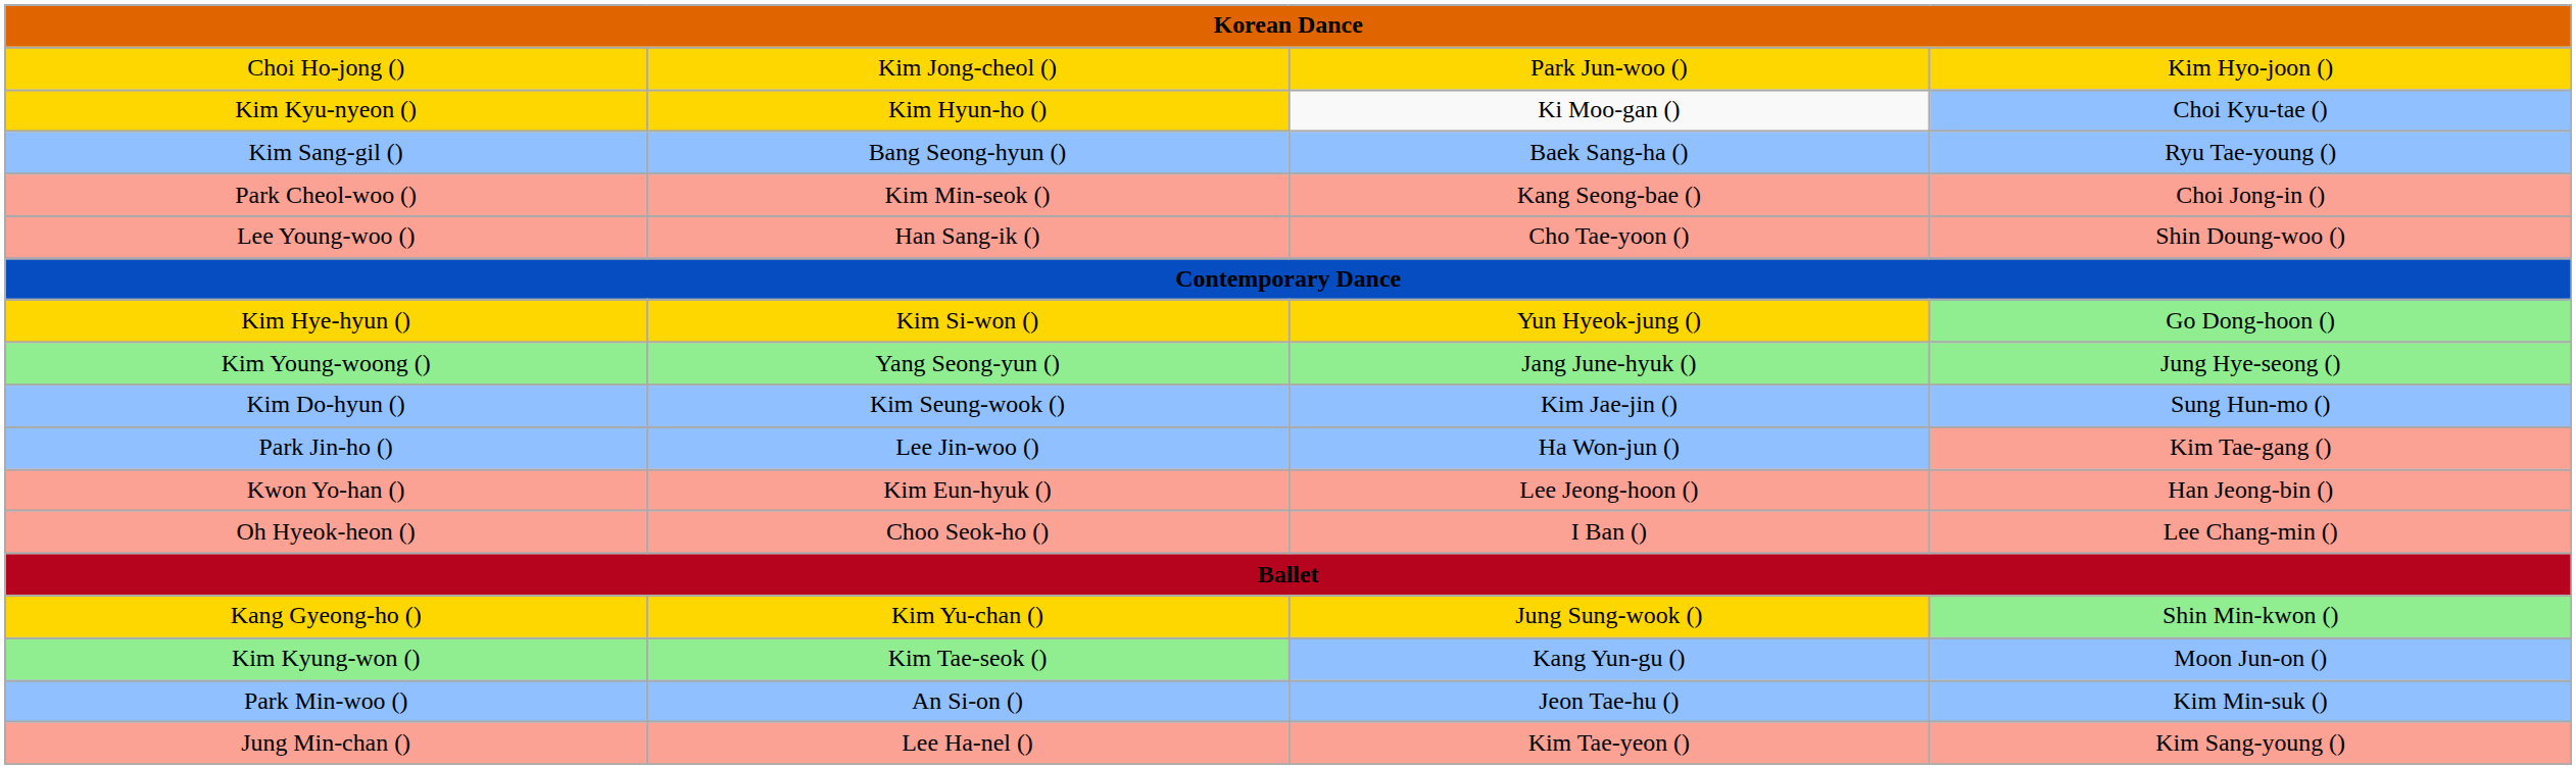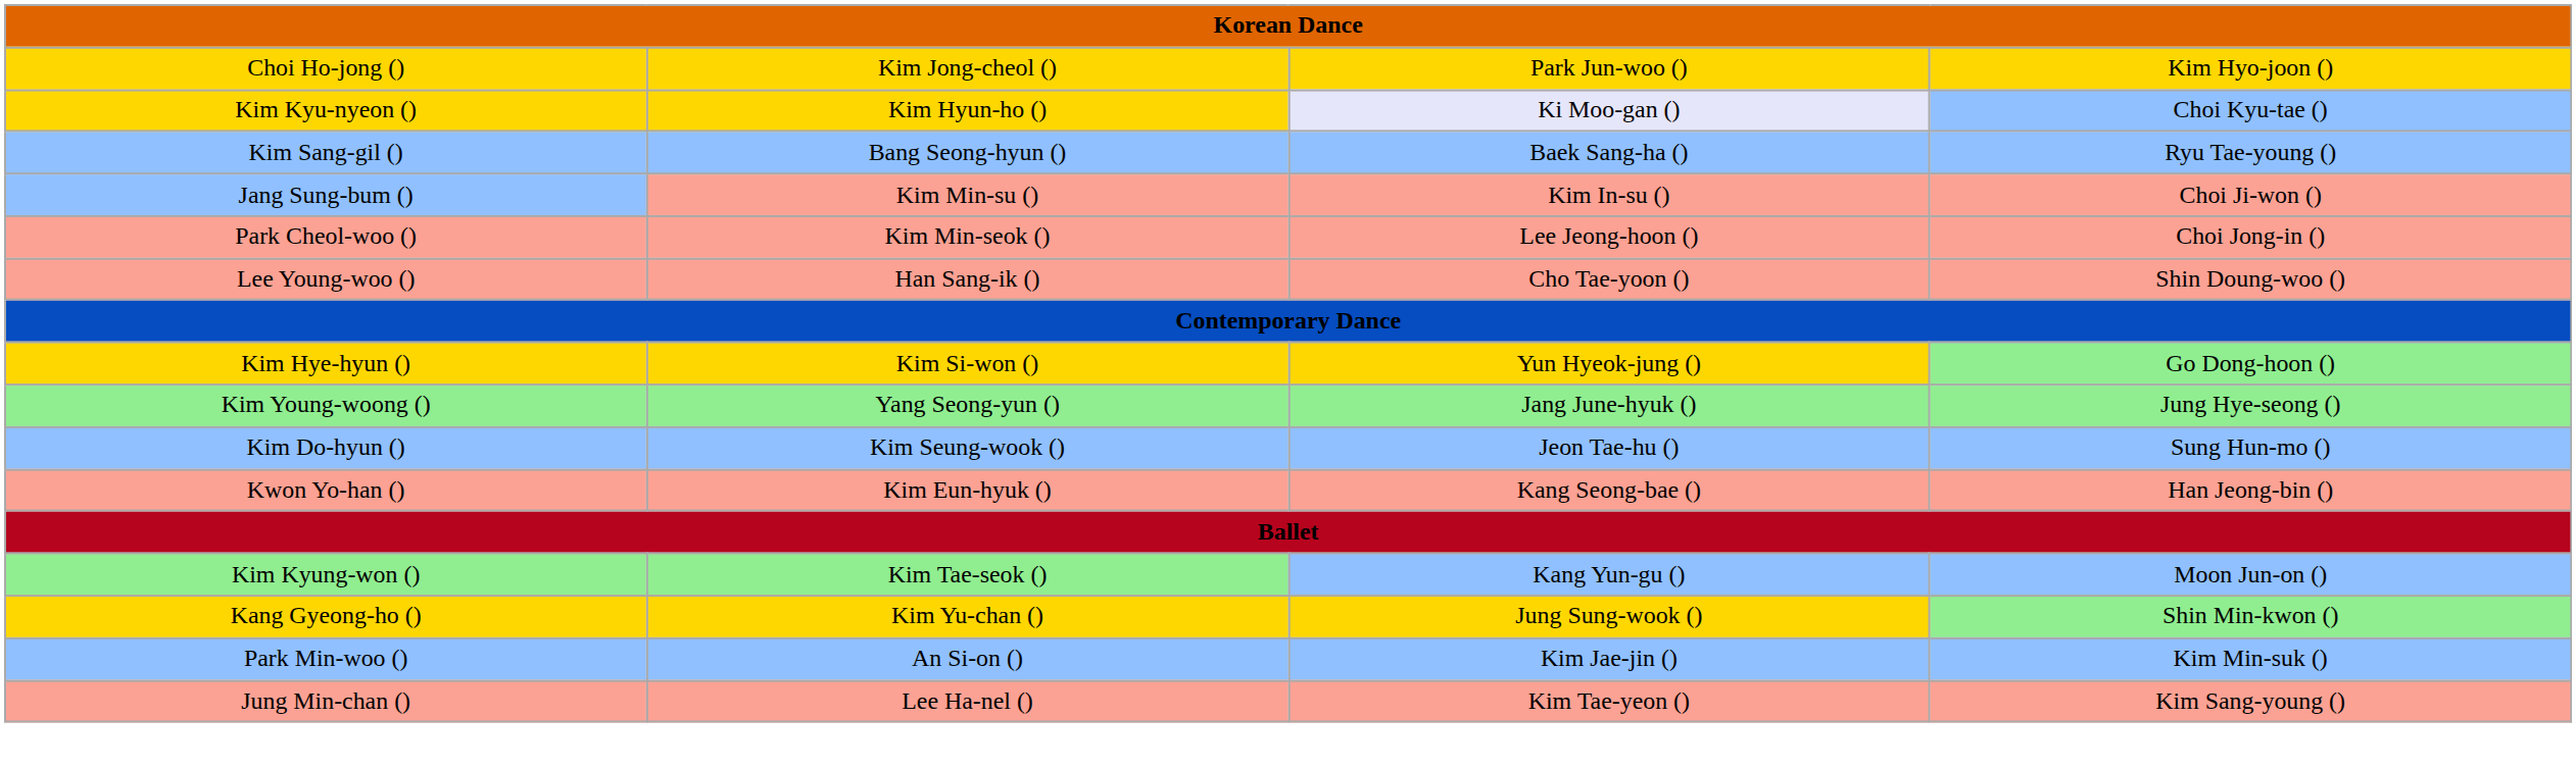Kim Kyu-nyeon () | column 3: no background -> lavender background
+ row: Jang Sung-bum () | Kim Min-su () | Kim In-su () | Choi Ji-won ()
Park Cheol-woo () | column 3: Kang Seong-bae () -> Lee Jeong-hoon ()
Kim Do-hyun () | column 3: Kim Jae-jin () -> Jeon Tae-hu ()
- row: Park Jin-ho () | Lee Jin-woo () | Ha Won-jun () | Kim Tae-gang ()
Kwon Yo-han () | column 3: Lee Jeong-hoon () -> Kang Seong-bae ()
- row: Oh Hyeok-heon () | Choo Seok-ho () | I Ban () | Lee Chang-min ()
rows swapped: Kang Gyeong-ho () <-> Kim Kyung-won ()
Park Min-woo () | column 3: Jeon Tae-hu () -> Kim Jae-jin ()
